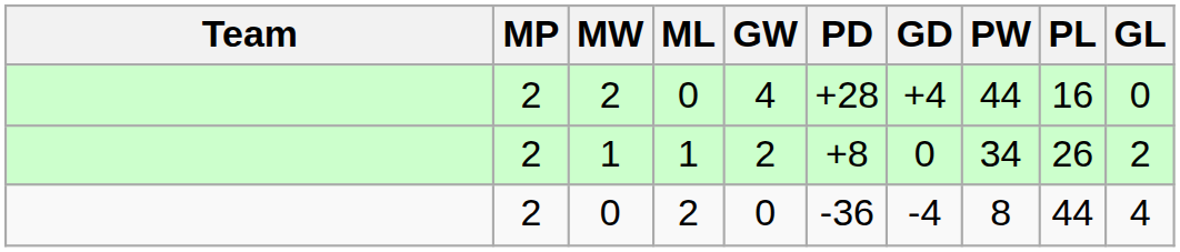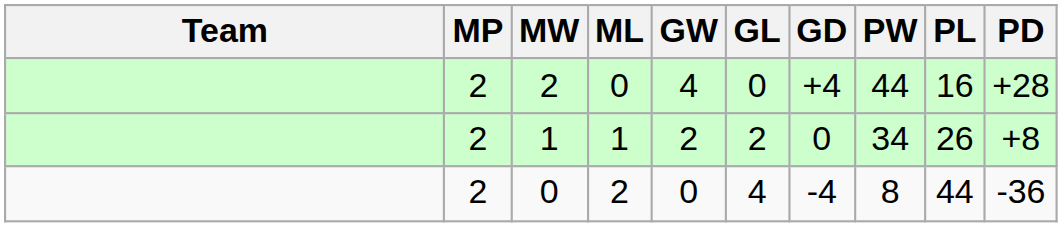columns swapped: GL <-> PD
